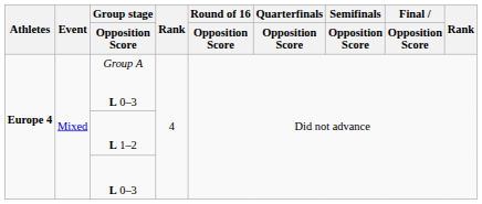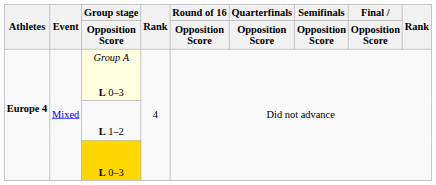Group A L 0–3 | Group stage / Opposition Score: no background -> lightyellow background
L 0–3 | Group stage / Opposition Score: no background -> gold background
